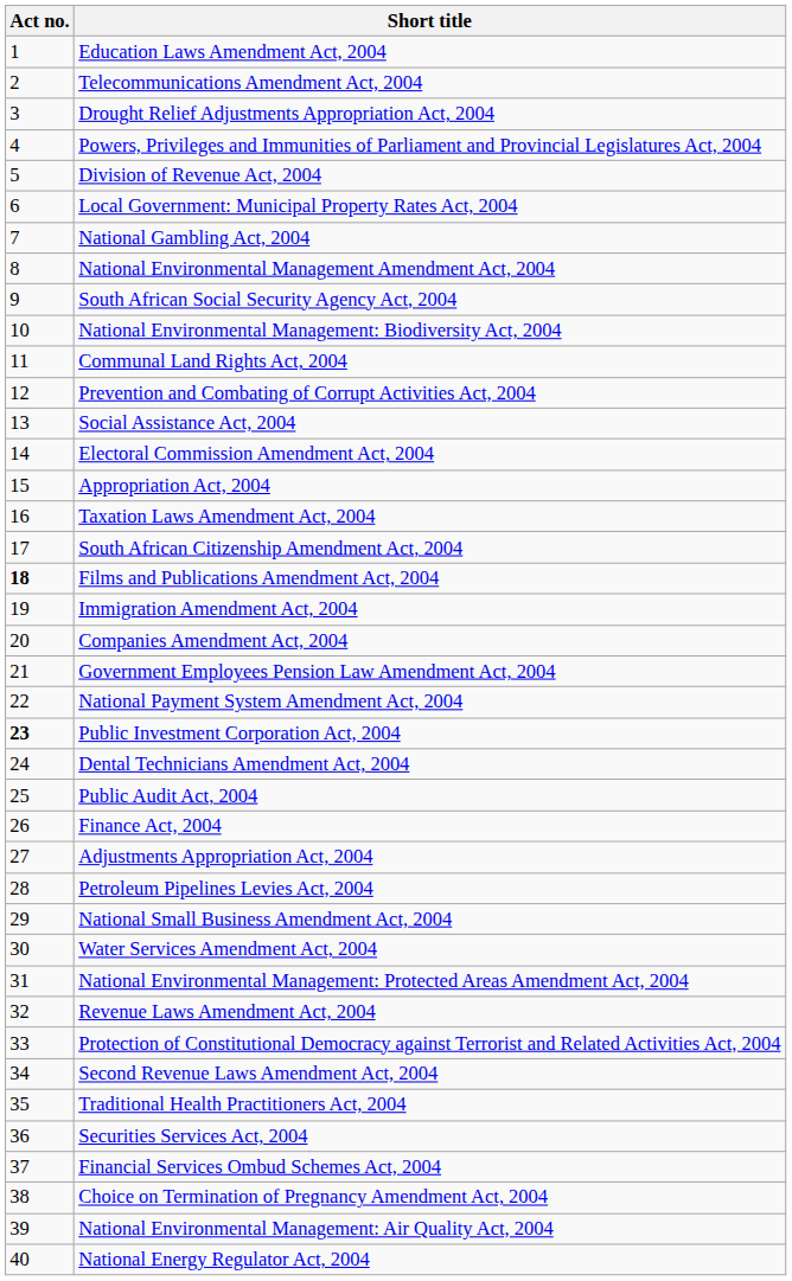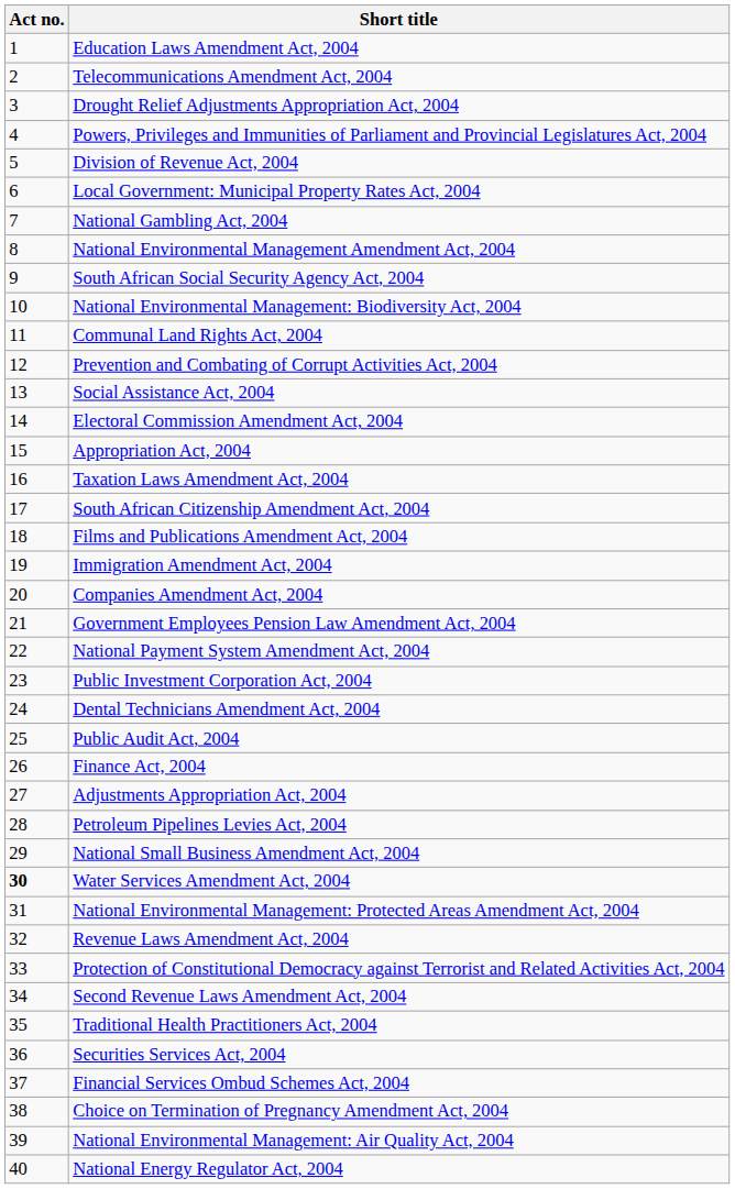Films and Publications Amendment Act, 2004 | Act no.: bold -> normal
Public Investment Corporation Act, 2004 | Act no.: bold -> normal
Water Services Amendment Act, 2004 | Act no.: normal -> bold
